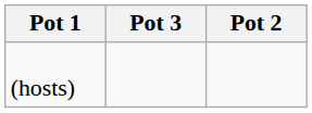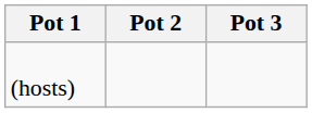columns swapped: Pot 2 <-> Pot 3
